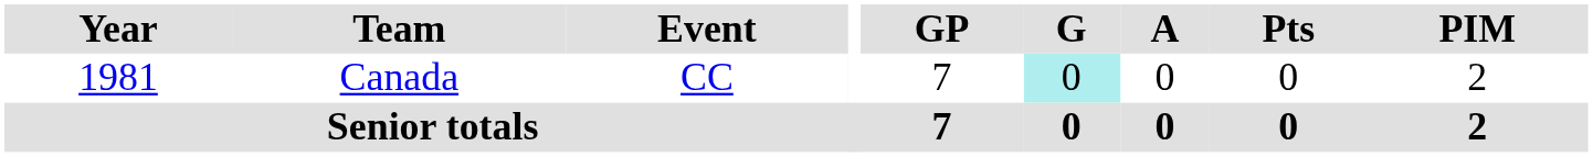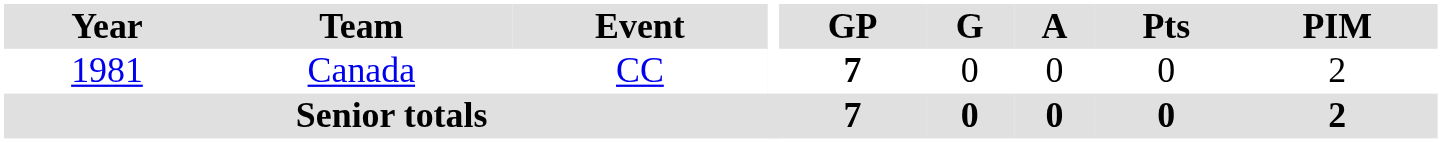Canada | GP: normal -> bold
Canada | G: paleturquoise background -> no background
